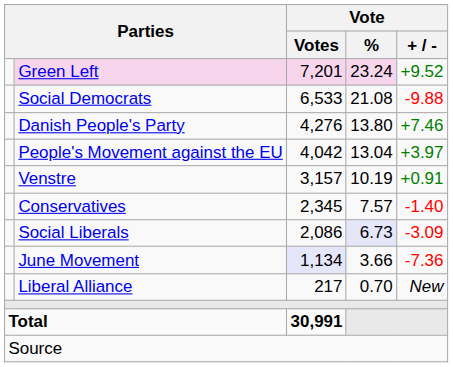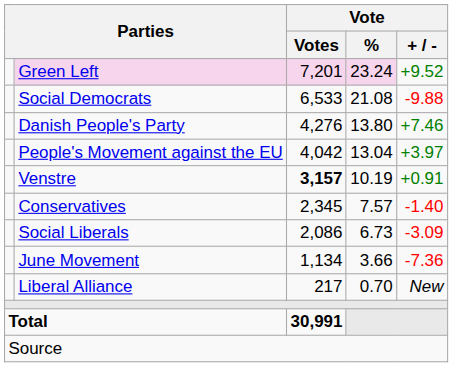Venstre | Vote / Votes: normal -> bold
Social Liberals | Vote / %: lavender background -> no background
June Movement | Vote / Votes: lavender background -> no background
